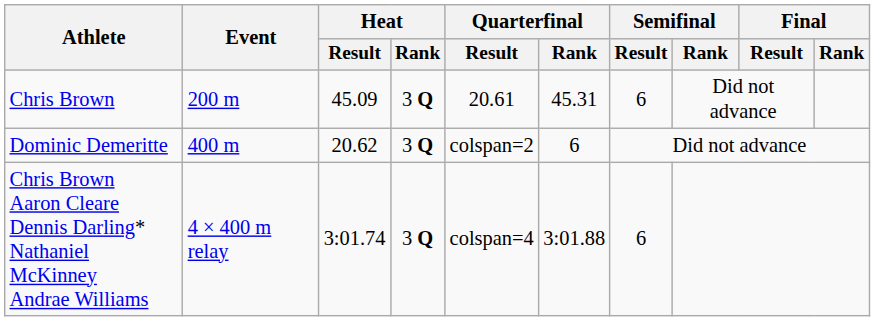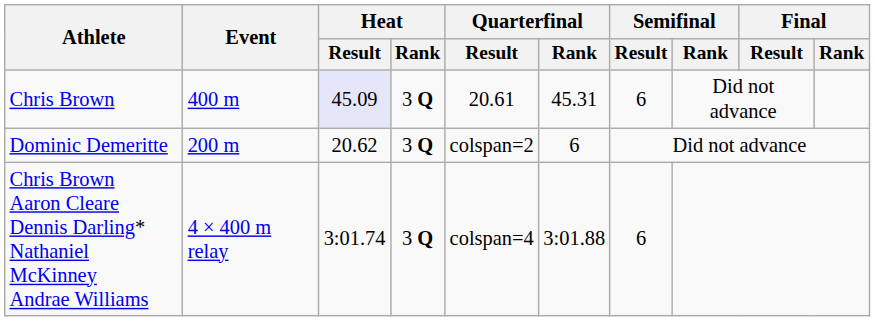Chris Brown | Event: 200 m -> 400 m
Chris Brown | Heat / Result: no background -> lavender background
Dominic Demeritte | Event: 400 m -> 200 m
